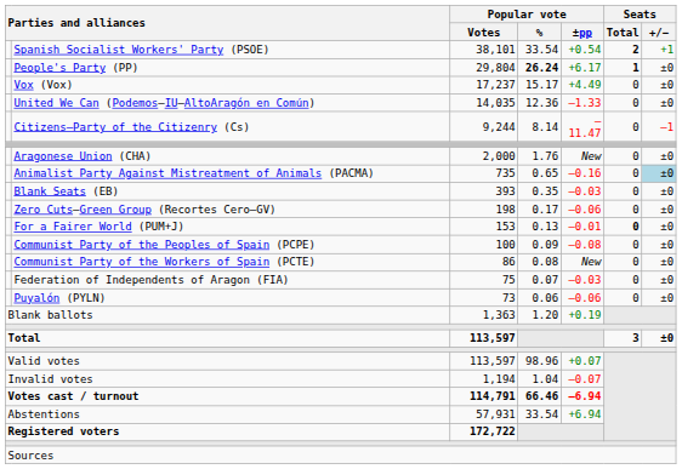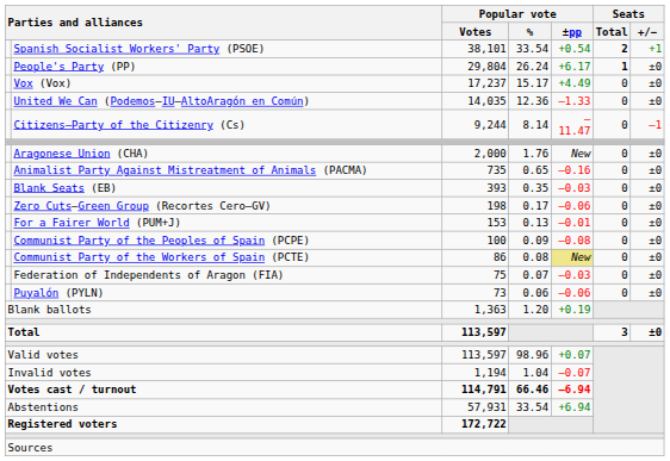People's Party (PP) | Popular vote / %: bold -> normal
Animalist Party Against Mistreatment of Animals (PACMA) | Seats / +/−: lightblue background -> no background
For a Fairer World (PUM+J) | Seats / Total: bold -> normal
Communist Party of the Workers of Spain (PCTE) | Popular vote / ±pp: no background -> khaki background
